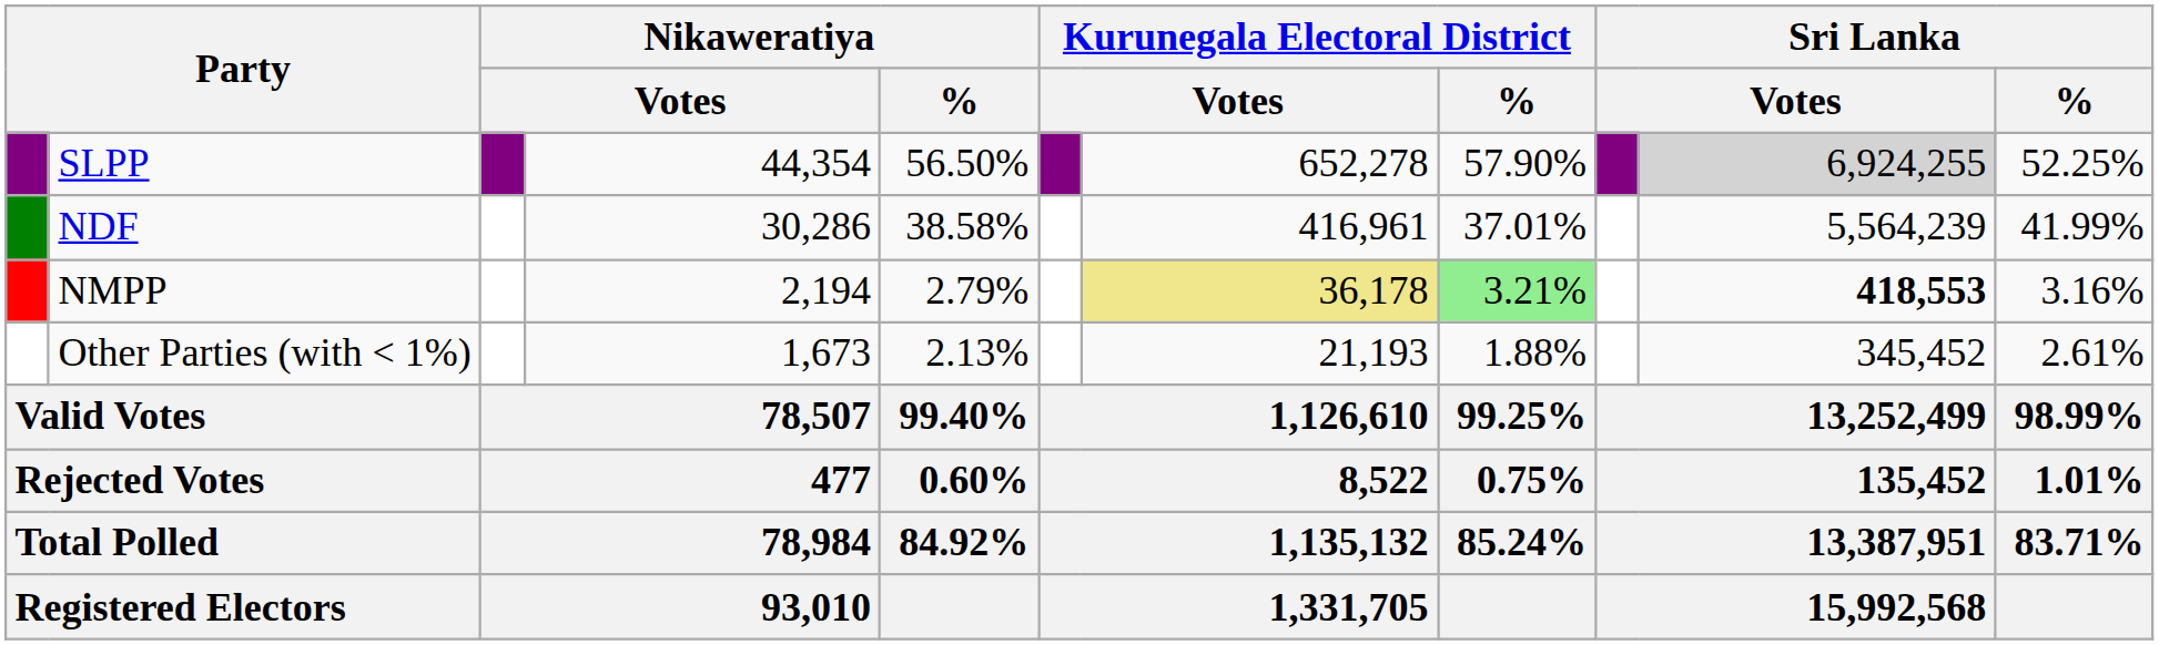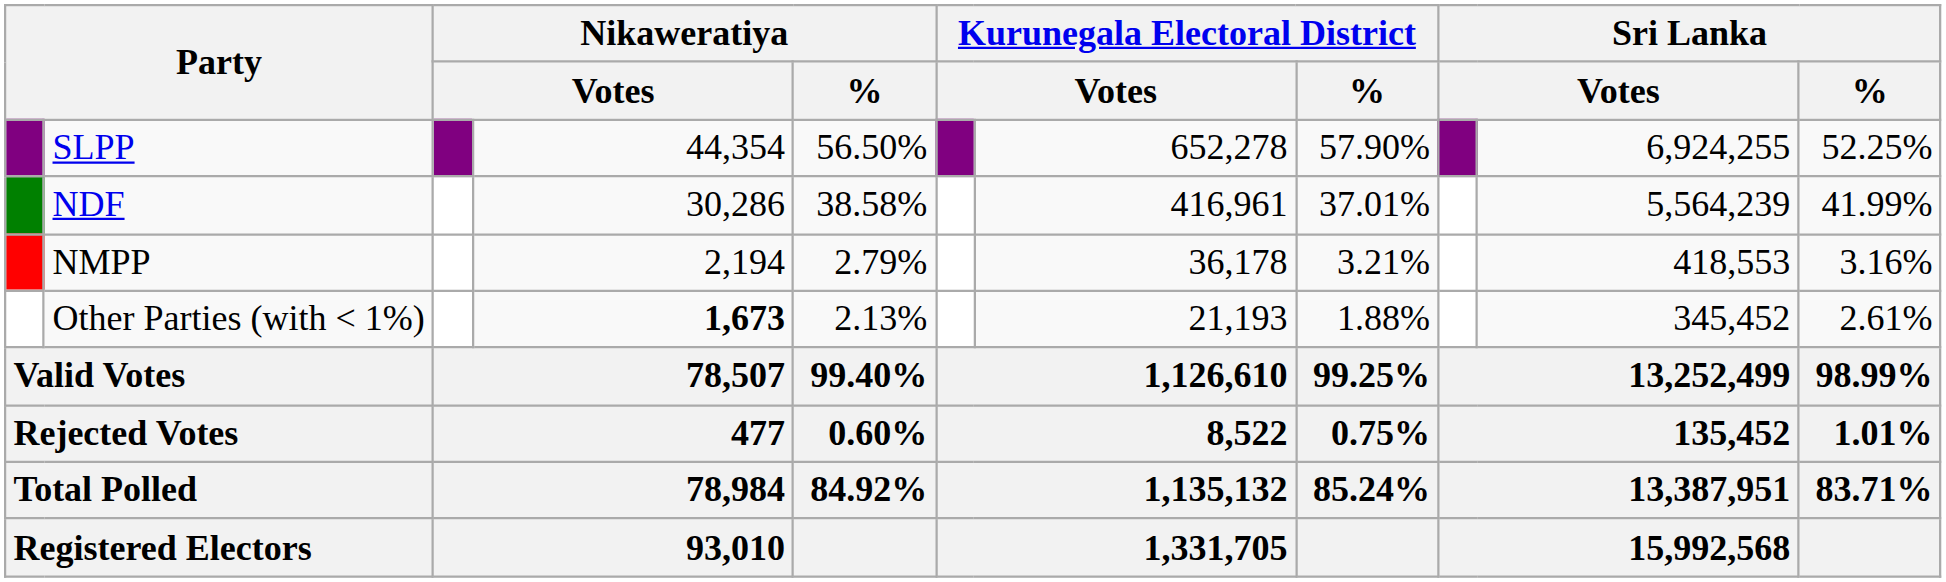SLPP | column 10: lightgrey background -> no background
NMPP | column 7: khaki background -> no background
NMPP | Kurunegala Electoral District / %: lightgreen background -> no background
NMPP | column 10: bold -> normal
Other Parties (with < 1%) | column 4: normal -> bold
